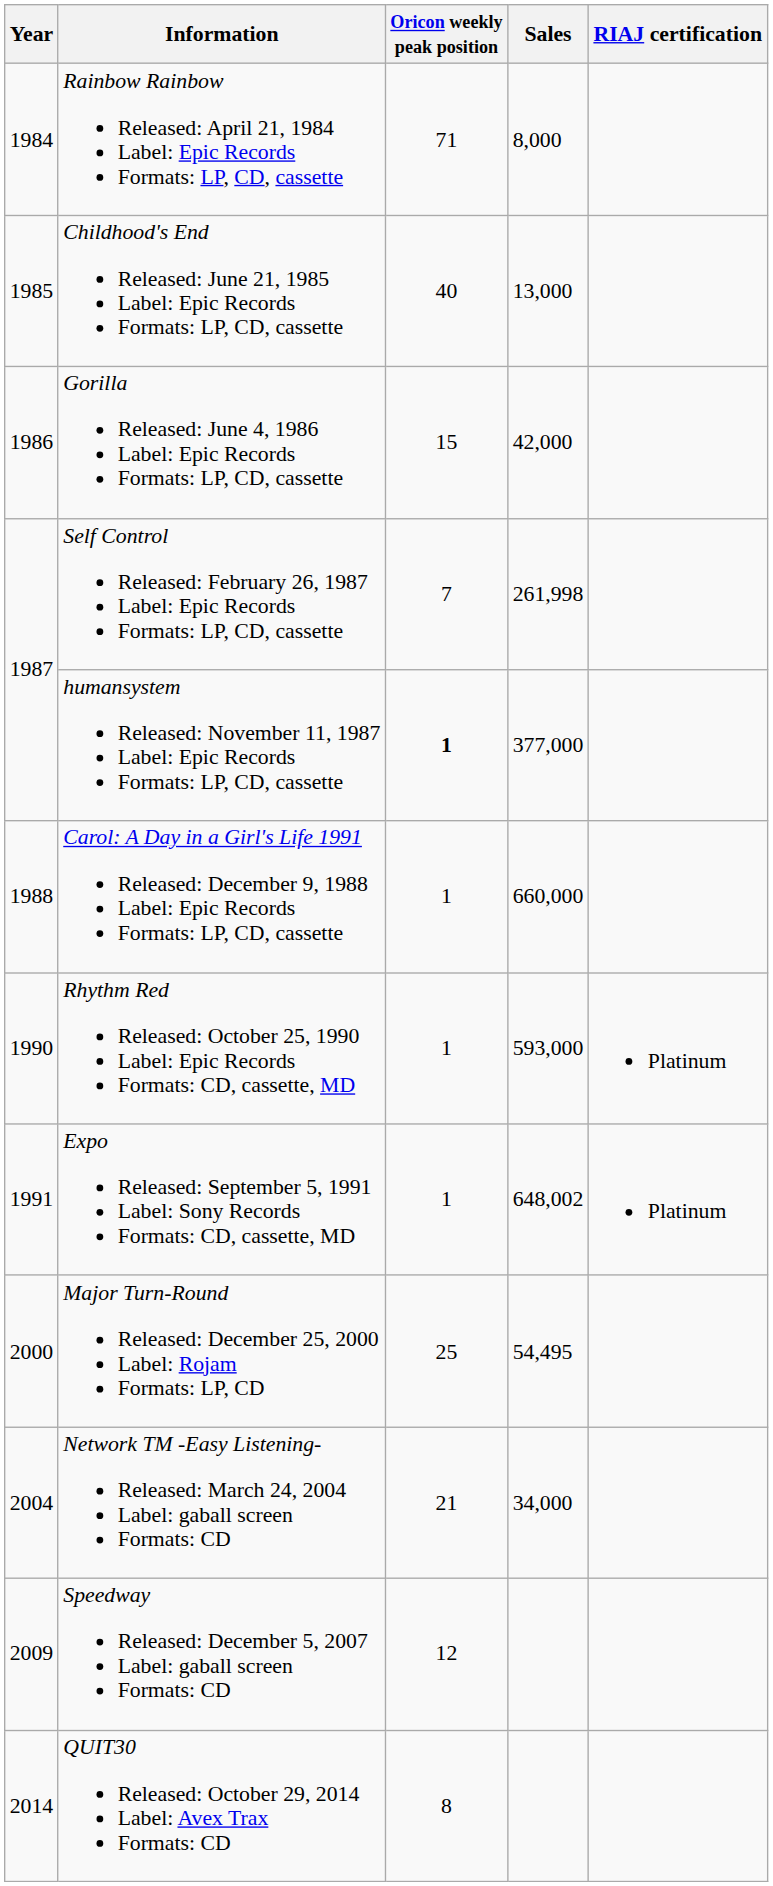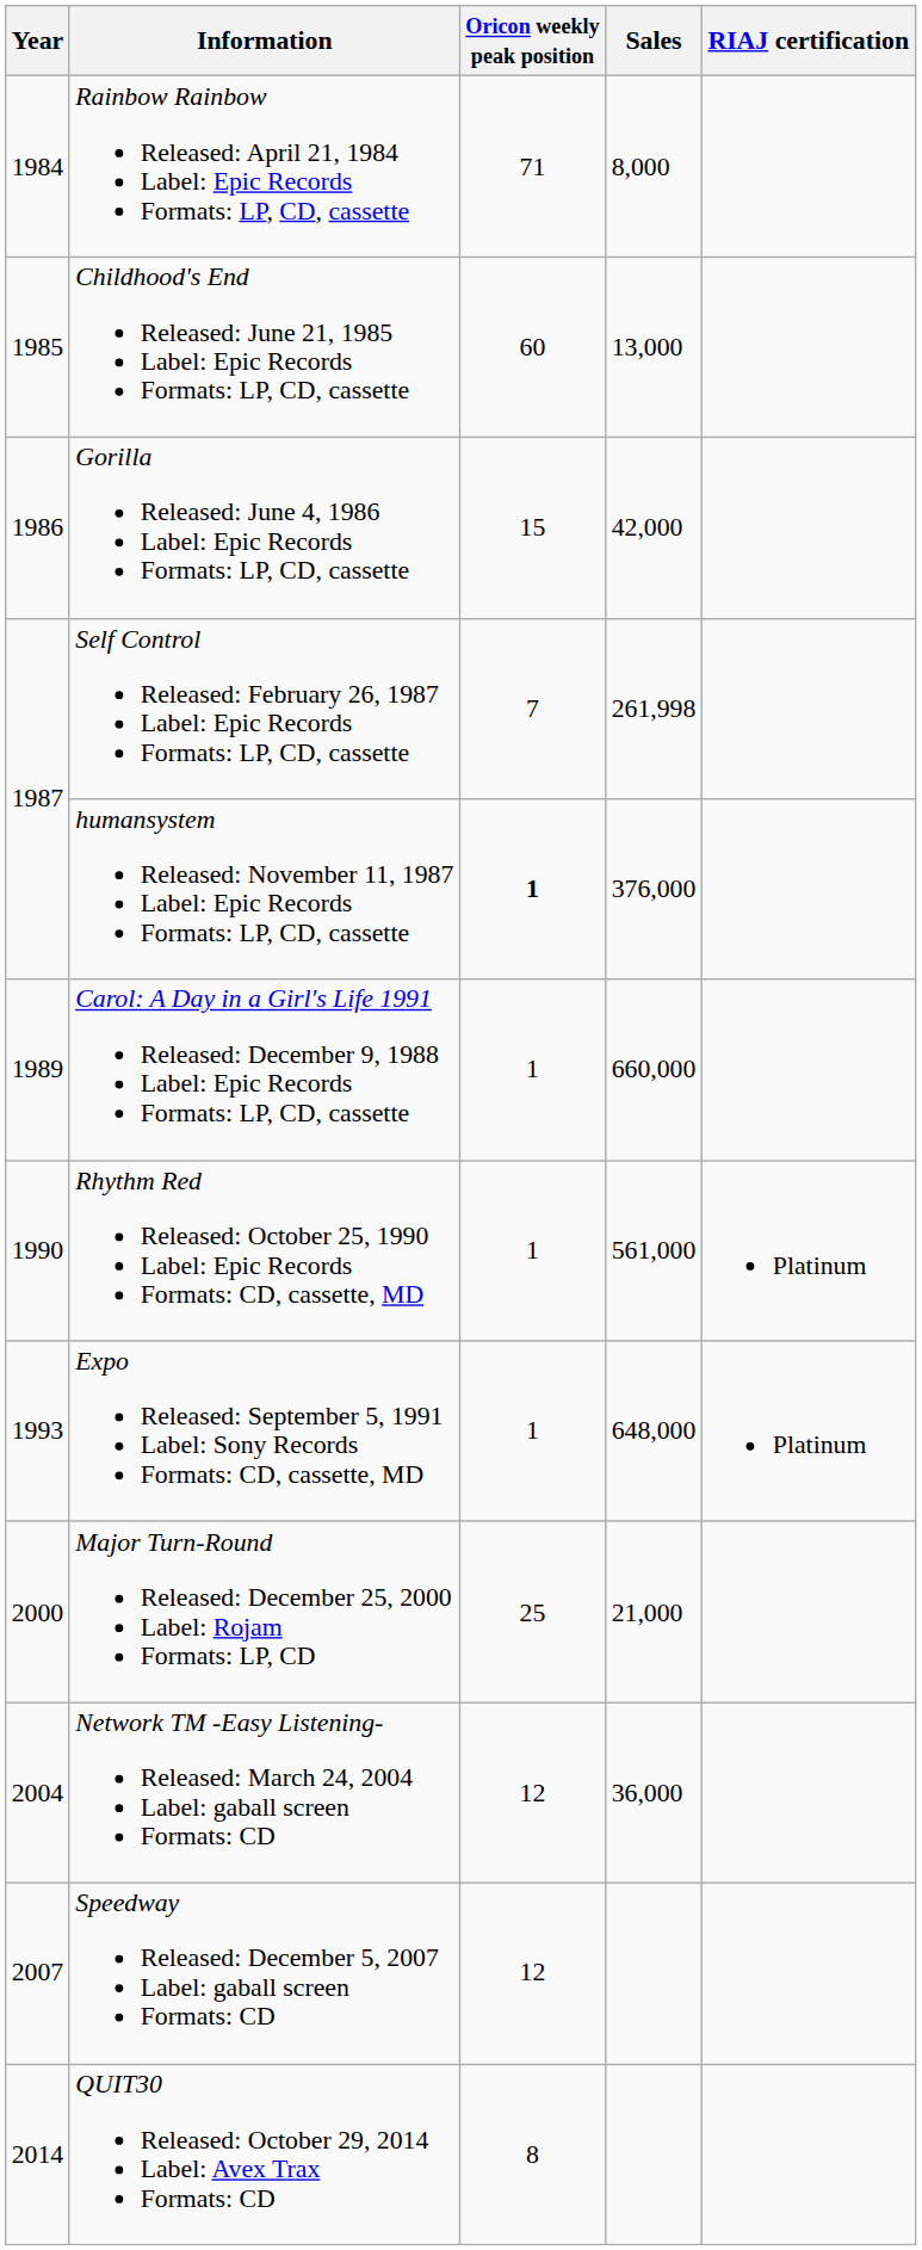row 3 | Oricon weekly peak position: 40 -> 60
row 6 | Sales: 377,000 -> 376,000
row 7 | Year: 1988 -> 1989
row 8 | Sales: 593,000 -> 561,000
row 9 | Year: 1991 -> 1993
row 9 | Sales: 648,002 -> 648,000
row 10 | Sales: 54,495 -> 21,000
row 11 | Oricon weekly peak position: 21 -> 12
row 11 | Sales: 34,000 -> 36,000
row 12 | Year: 2009 -> 2007
